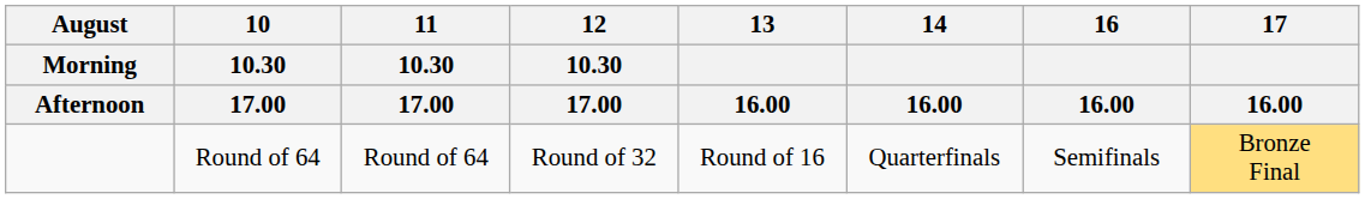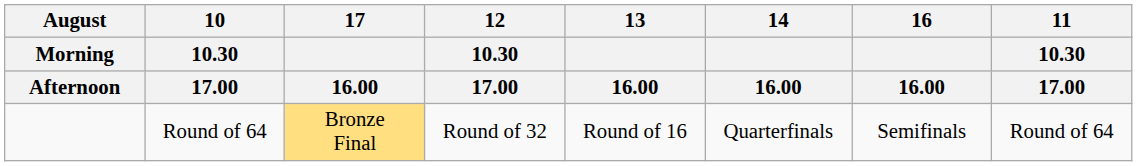columns swapped: 11 / 10.30 / 17.00 <-> 17 / 16.00
